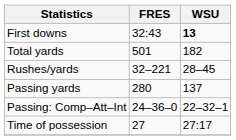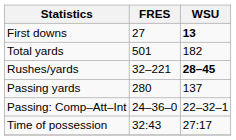First downs | FRES: 32:43 -> 27
Rushes/yards | WSU: normal -> bold
Time of possession | FRES: 27 -> 32:43
